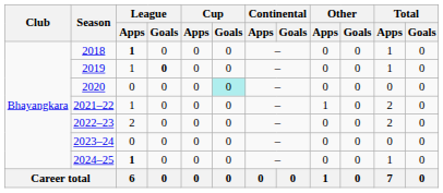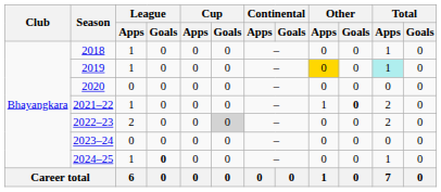2018 | League / Apps: bold -> normal
2019 | League / Goals: bold -> normal
2019 | Other / Apps: no background -> gold background
2019 | Total / Apps: no background -> paleturquoise background
2020 | Cup / Goals: paleturquoise background -> no background
2021–22 | Other / Goals: normal -> bold
2022–23 | Cup / Goals: no background -> lightgrey background
2024–25 | League / Apps: bold -> normal
2024–25 | League / Goals: normal -> bold
